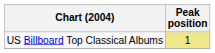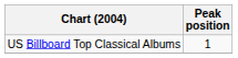US Billboard Top Classical Albums | Peak position: khaki background -> no background
